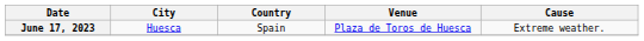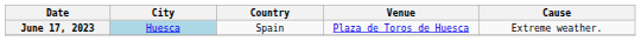June 17, 2023 | City: no background -> lightblue background
